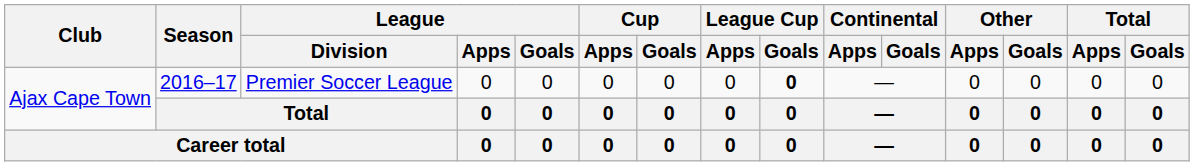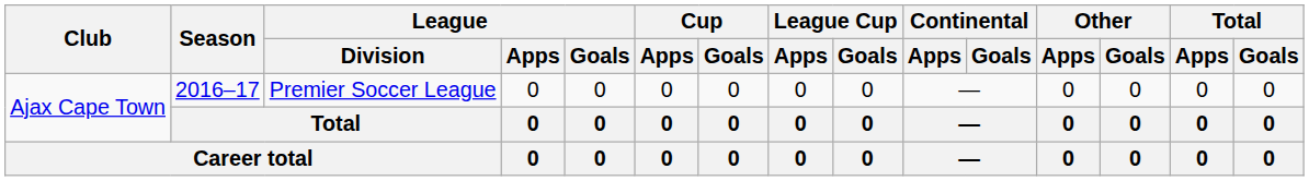Ajax Cape Town / Premier Soccer League | League Cup / Goals: bold -> normal
